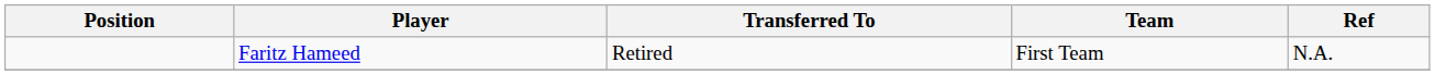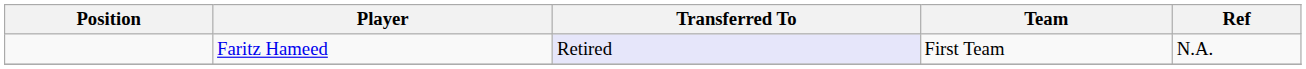Faritz Hameed | Transferred To: no background -> lavender background
